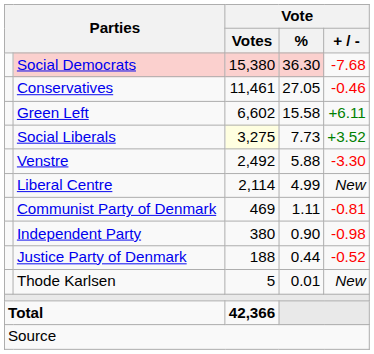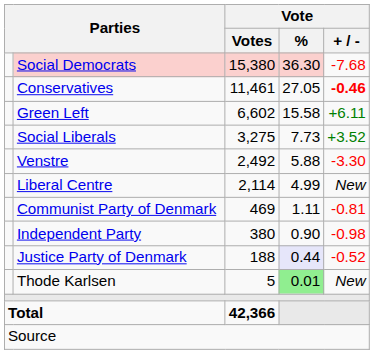Conservatives | Vote / + / -: normal -> bold
Social Liberals | Vote / Votes: lightyellow background -> no background
Justice Party of Denmark | Vote / %: no background -> lavender background
Thode Karlsen | Vote / %: no background -> lightgreen background
